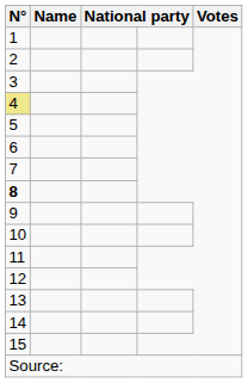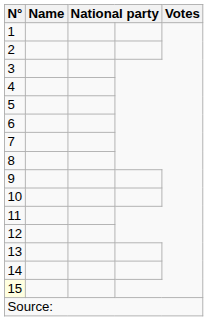4 | N°: khaki background -> no background
8 | N°: bold -> normal
15 | N°: no background -> lightyellow background
